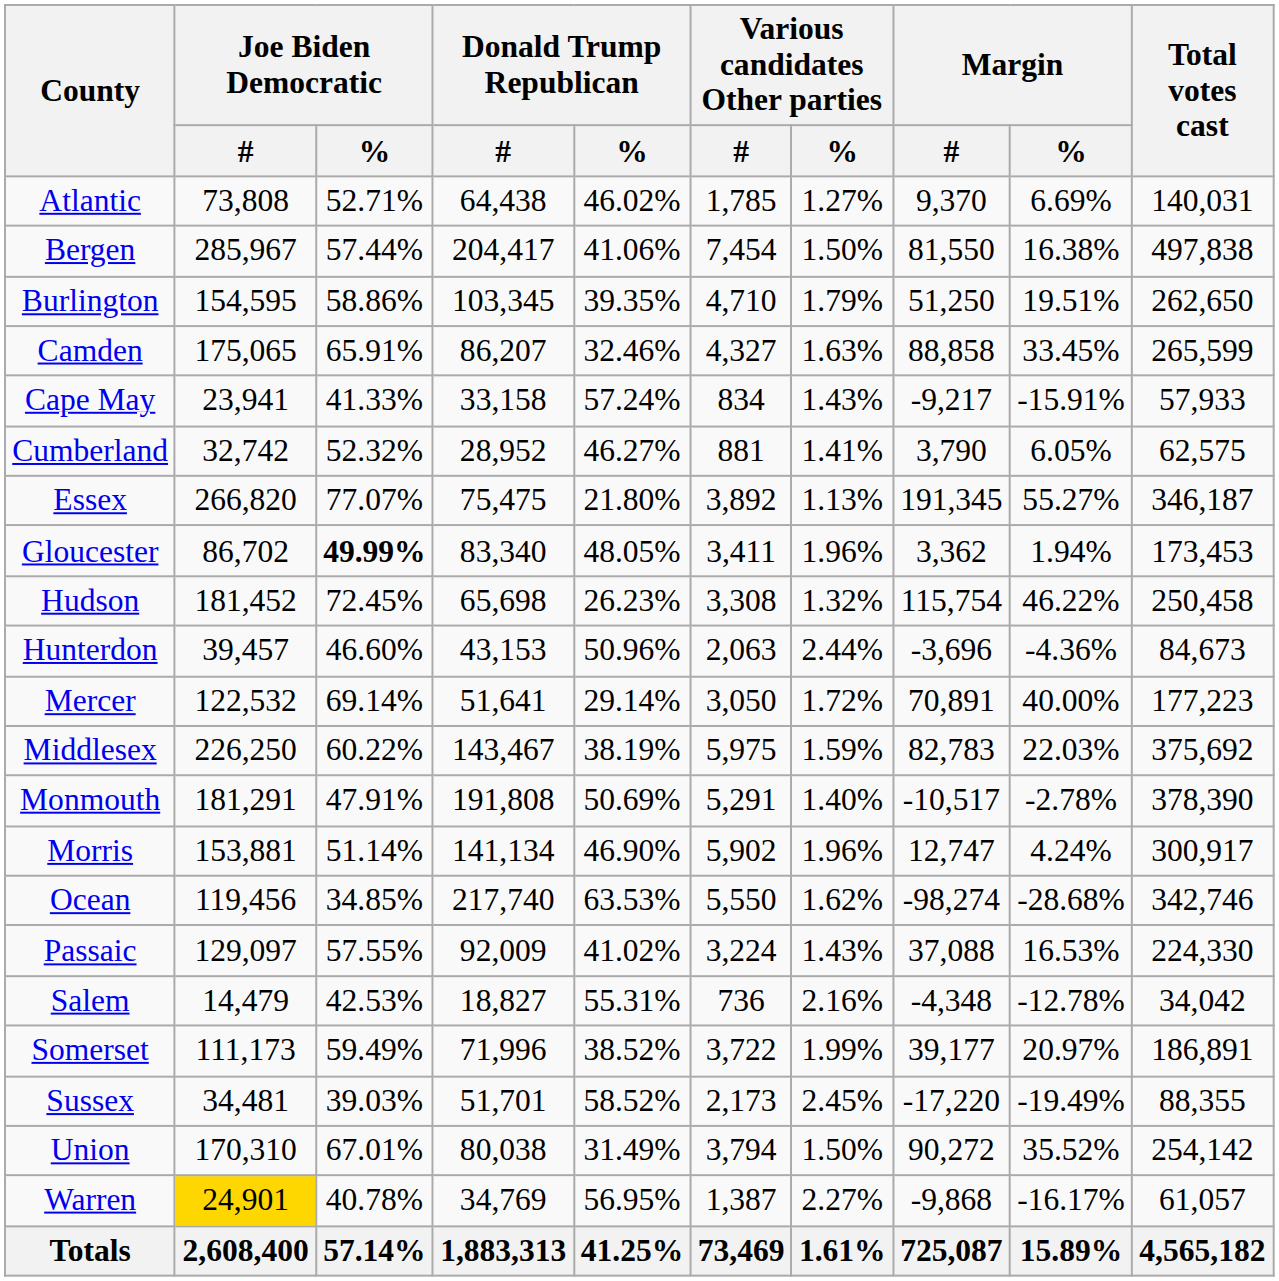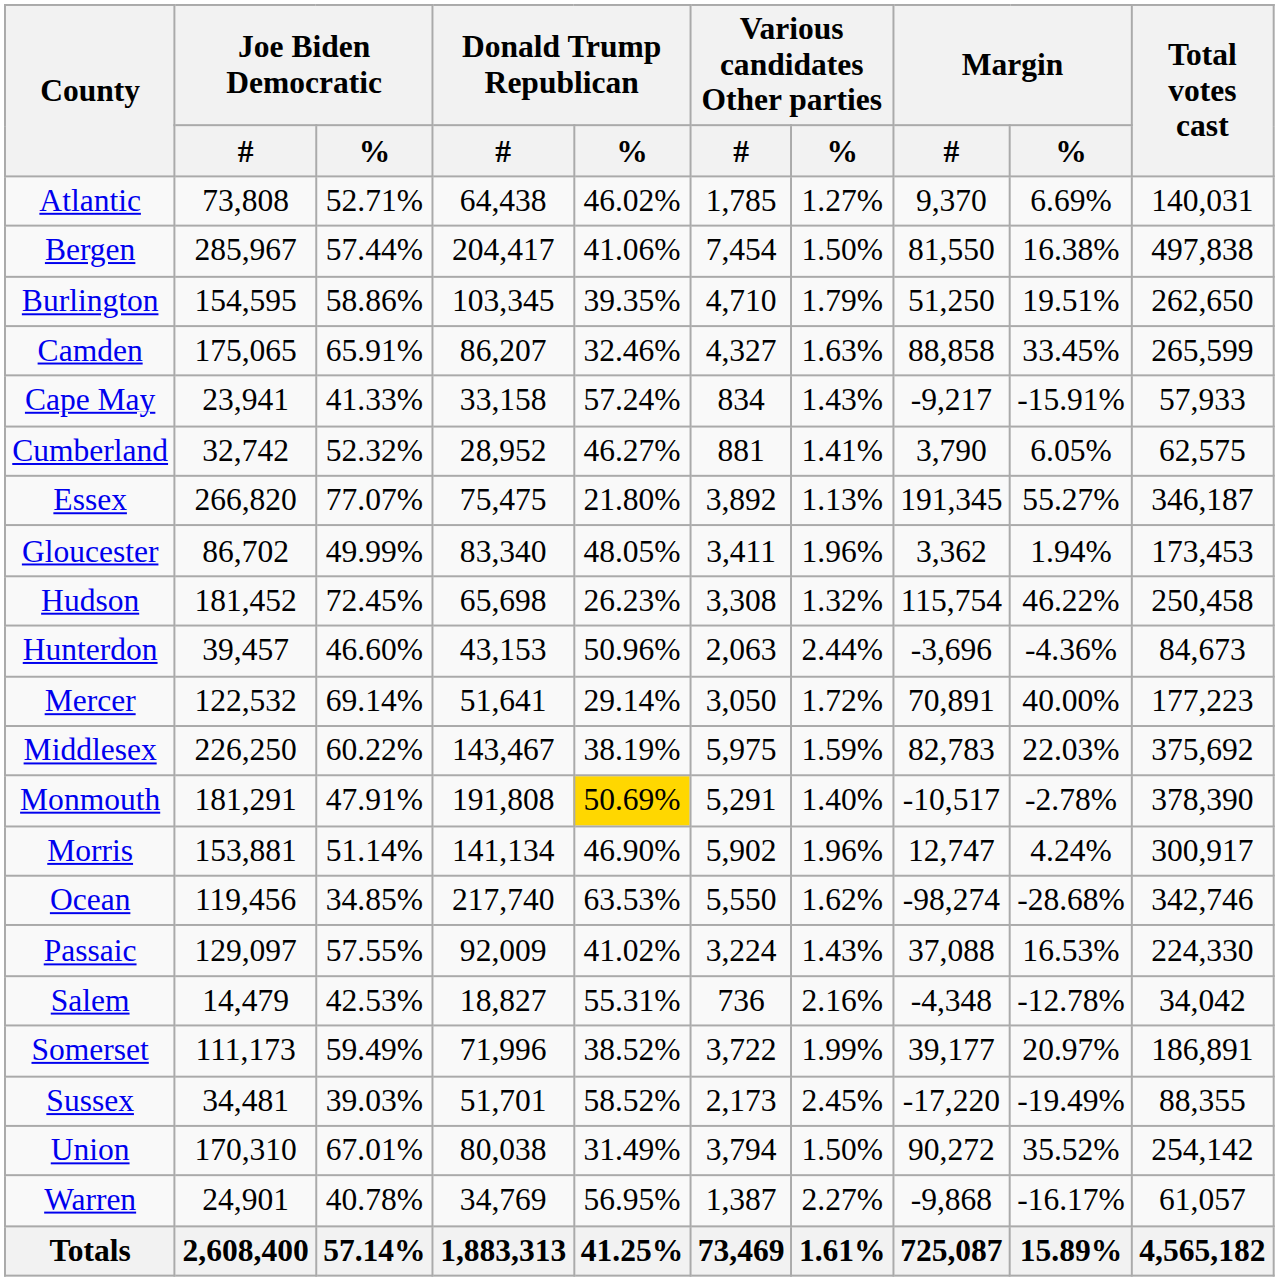Gloucester | Joe Biden Democratic / %: bold -> normal
Monmouth | Donald Trump Republican / %: no background -> gold background
Warren | Joe Biden Democratic / #: gold background -> no background
